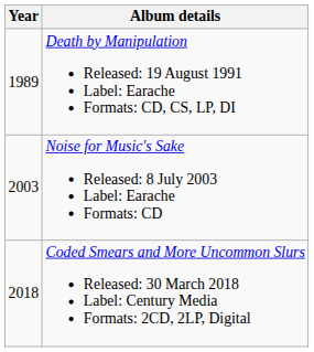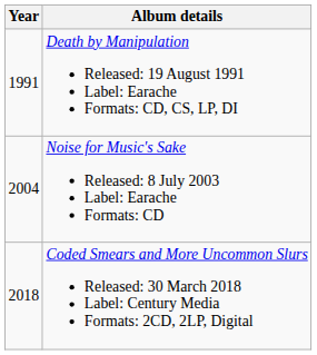row 2 | Year: 1989 -> 1991
row 3 | Year: 2003 -> 2004
